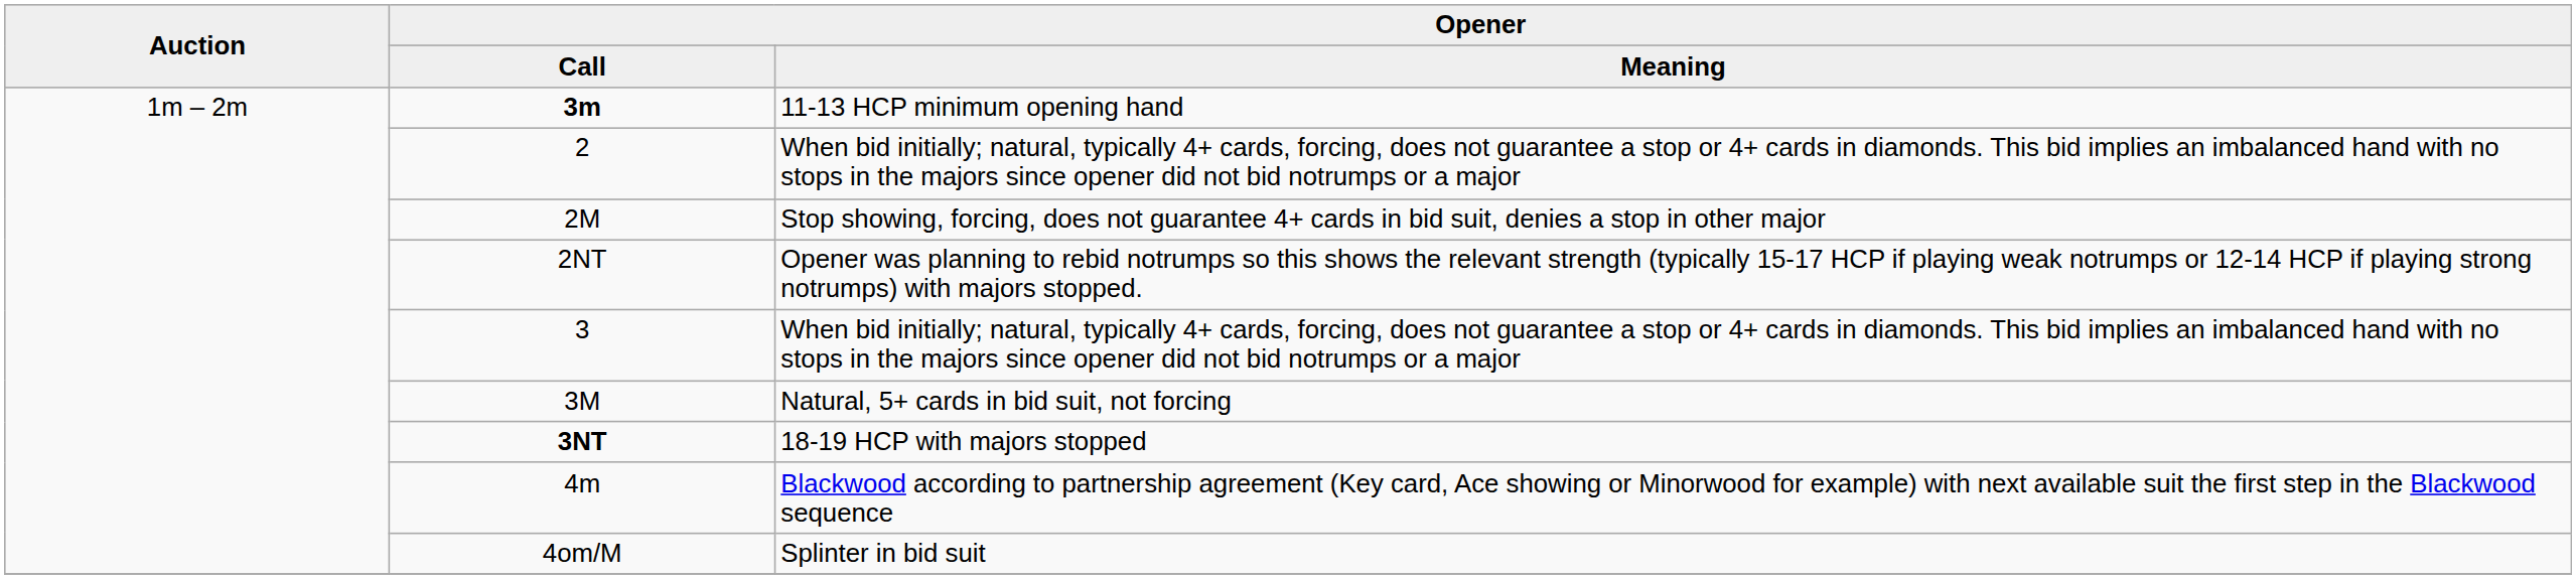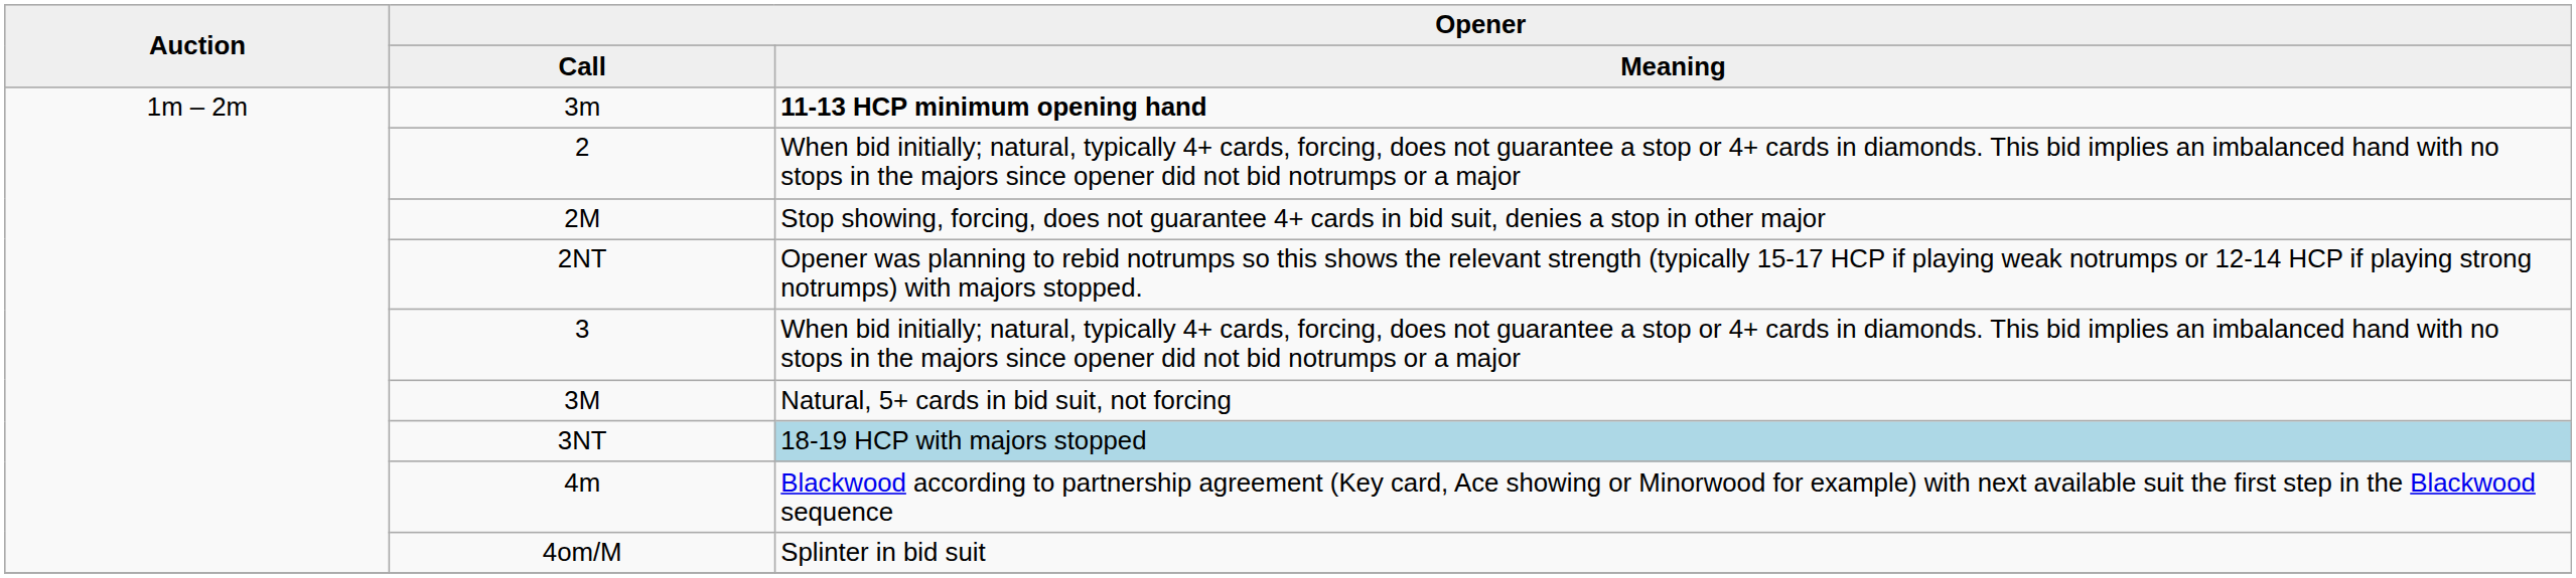11-13 HCP minimum opening hand | column 2: bold -> normal
11-13 HCP minimum opening hand | column 3: normal -> bold
18-19 HCP with majors stopped | column 2: bold -> normal
18-19 HCP with majors stopped | column 3: no background -> lightblue background
